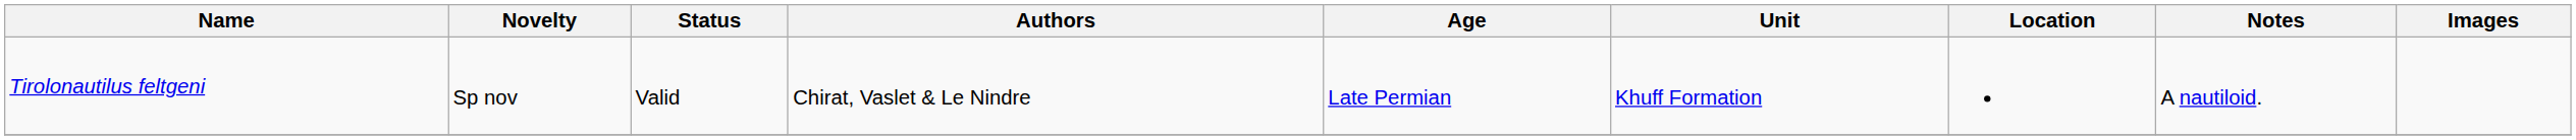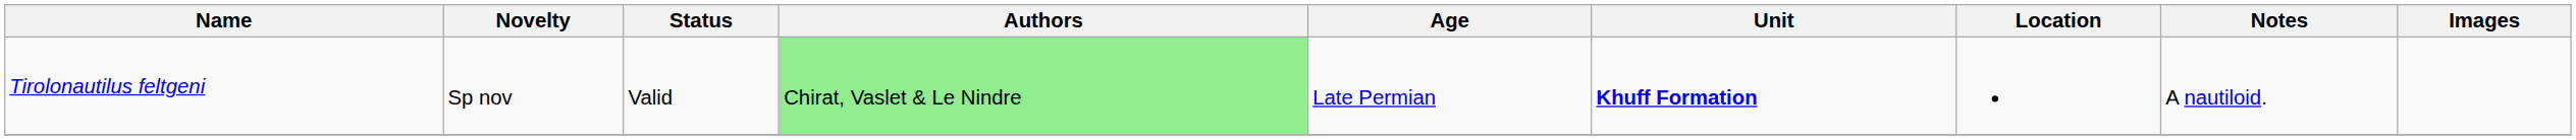Tirolonautilus feltgeni | Authors: no background -> lightgreen background
Tirolonautilus feltgeni | Unit: normal -> bold
